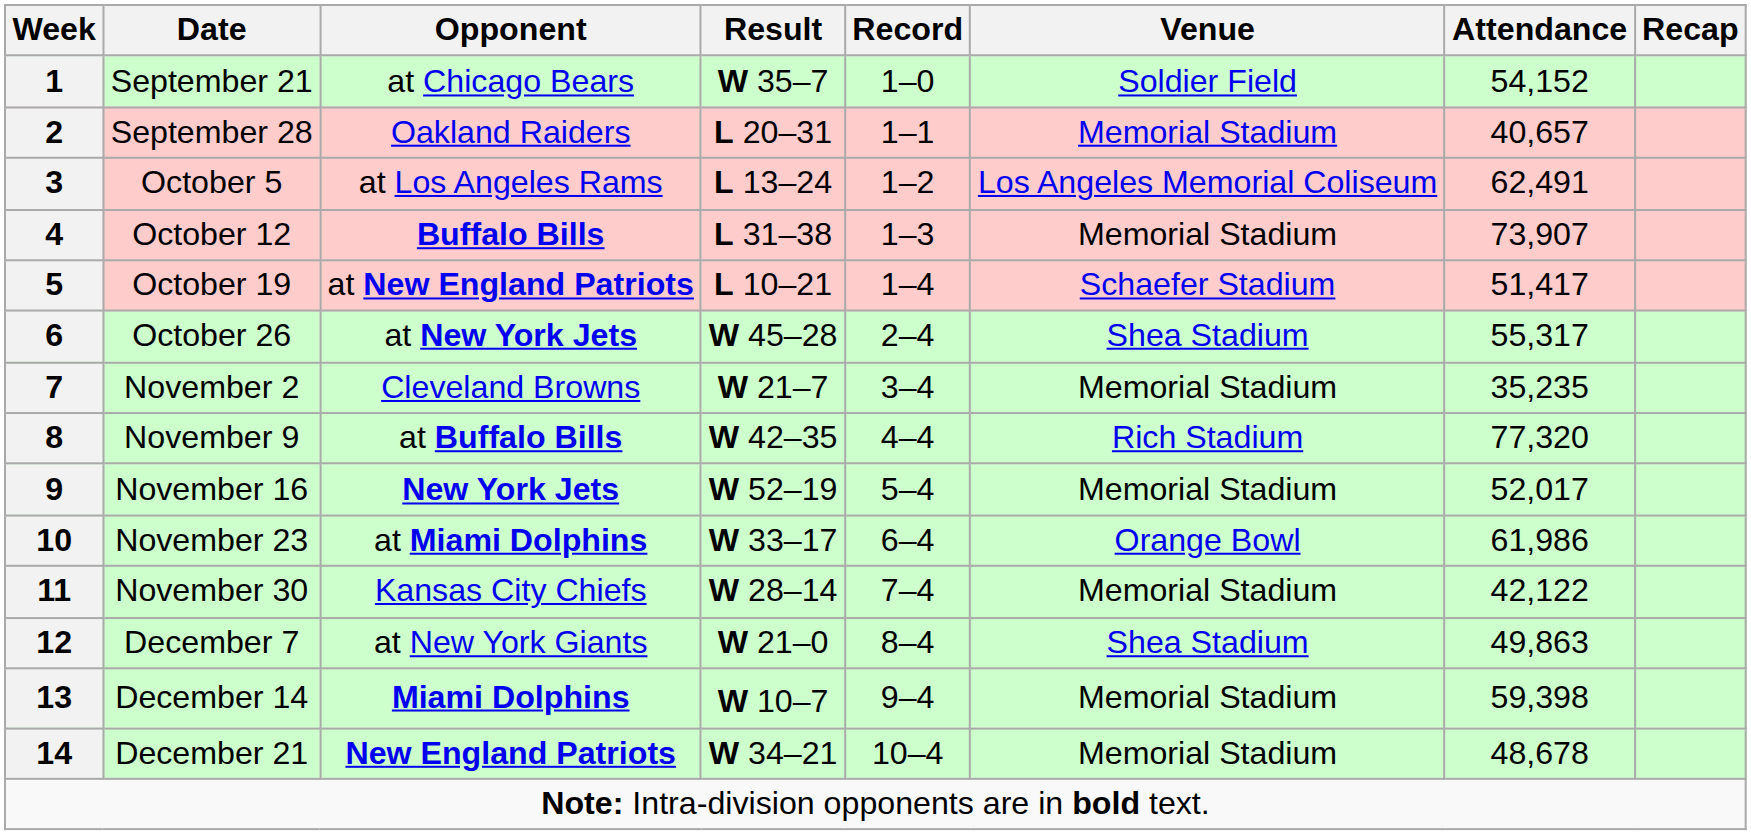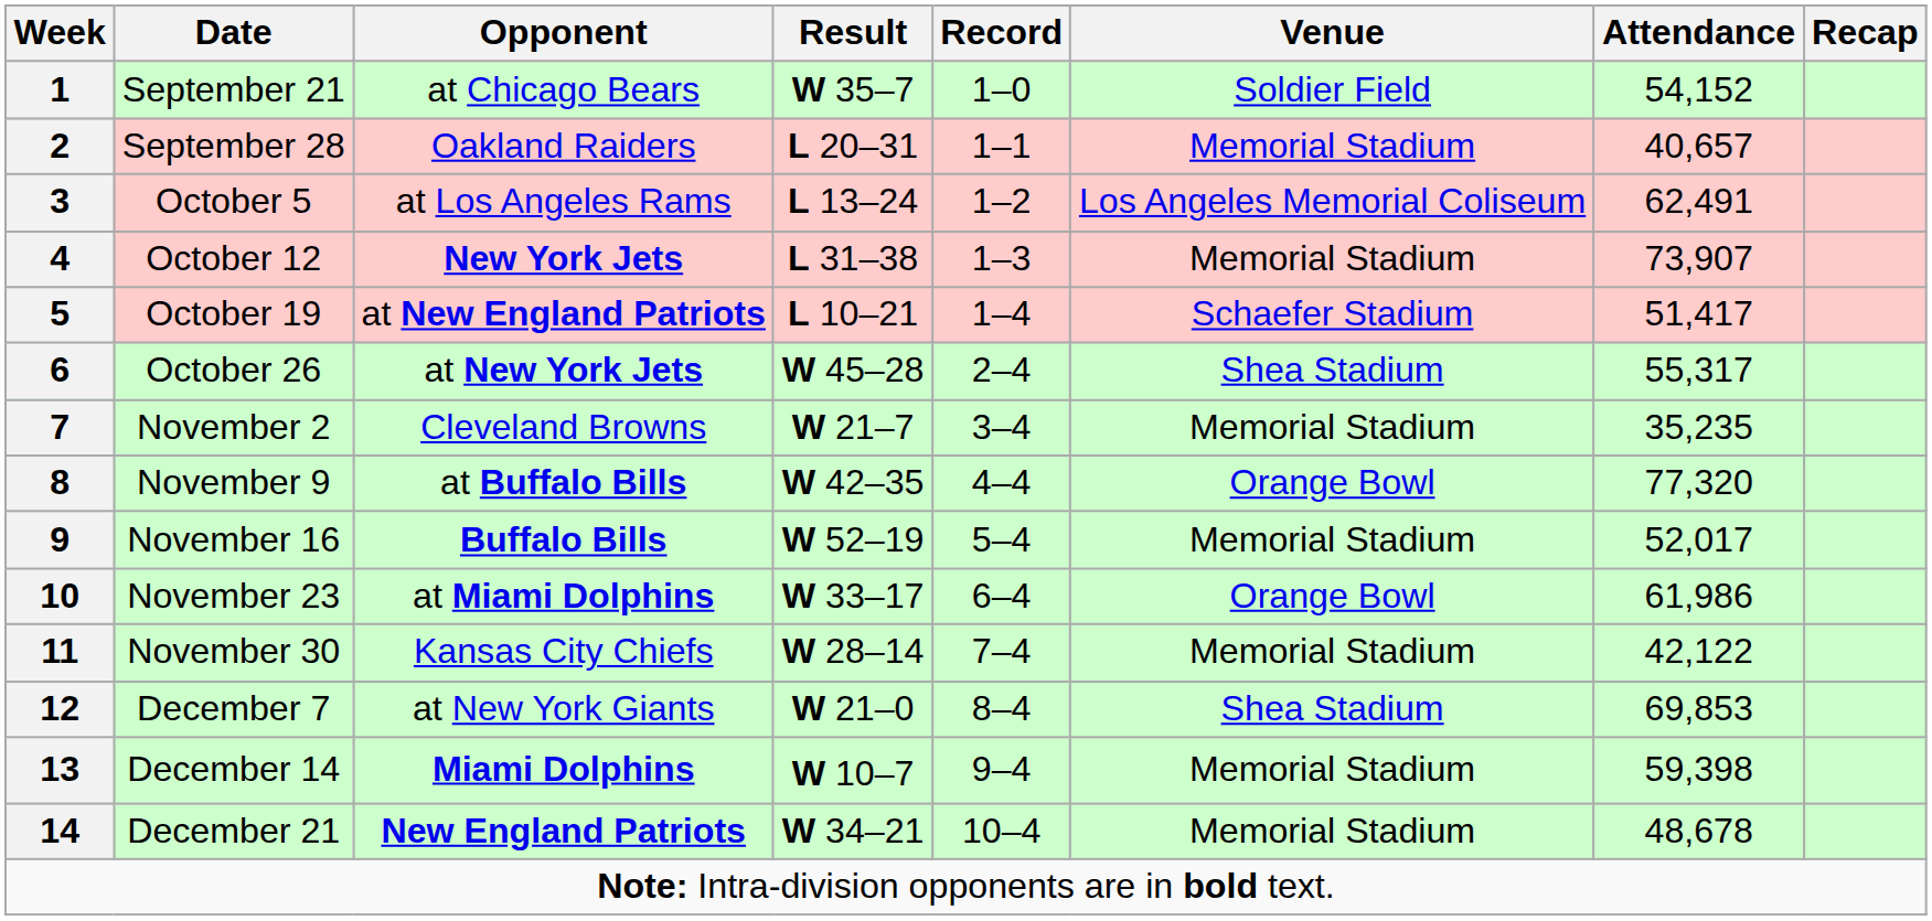4 | Opponent: Buffalo Bills -> New York Jets
8 | Venue: Rich Stadium -> Orange Bowl
9 | Opponent: New York Jets -> Buffalo Bills
12 | Attendance: 49,863 -> 69,853
